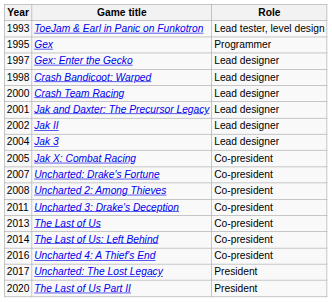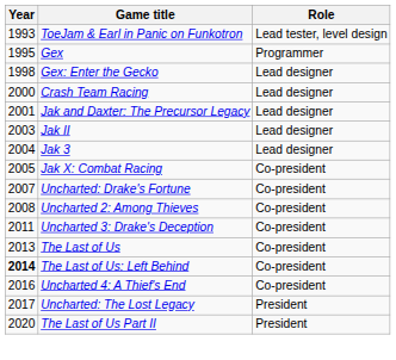Gex: Enter the Gecko | Year: 1997 -> 1998
- row: 1998 | Crash Bandicoot: Warped | Lead designer
Jak II | Year: 2002 -> 2003
The Last of Us: Left Behind | Year: normal -> bold
